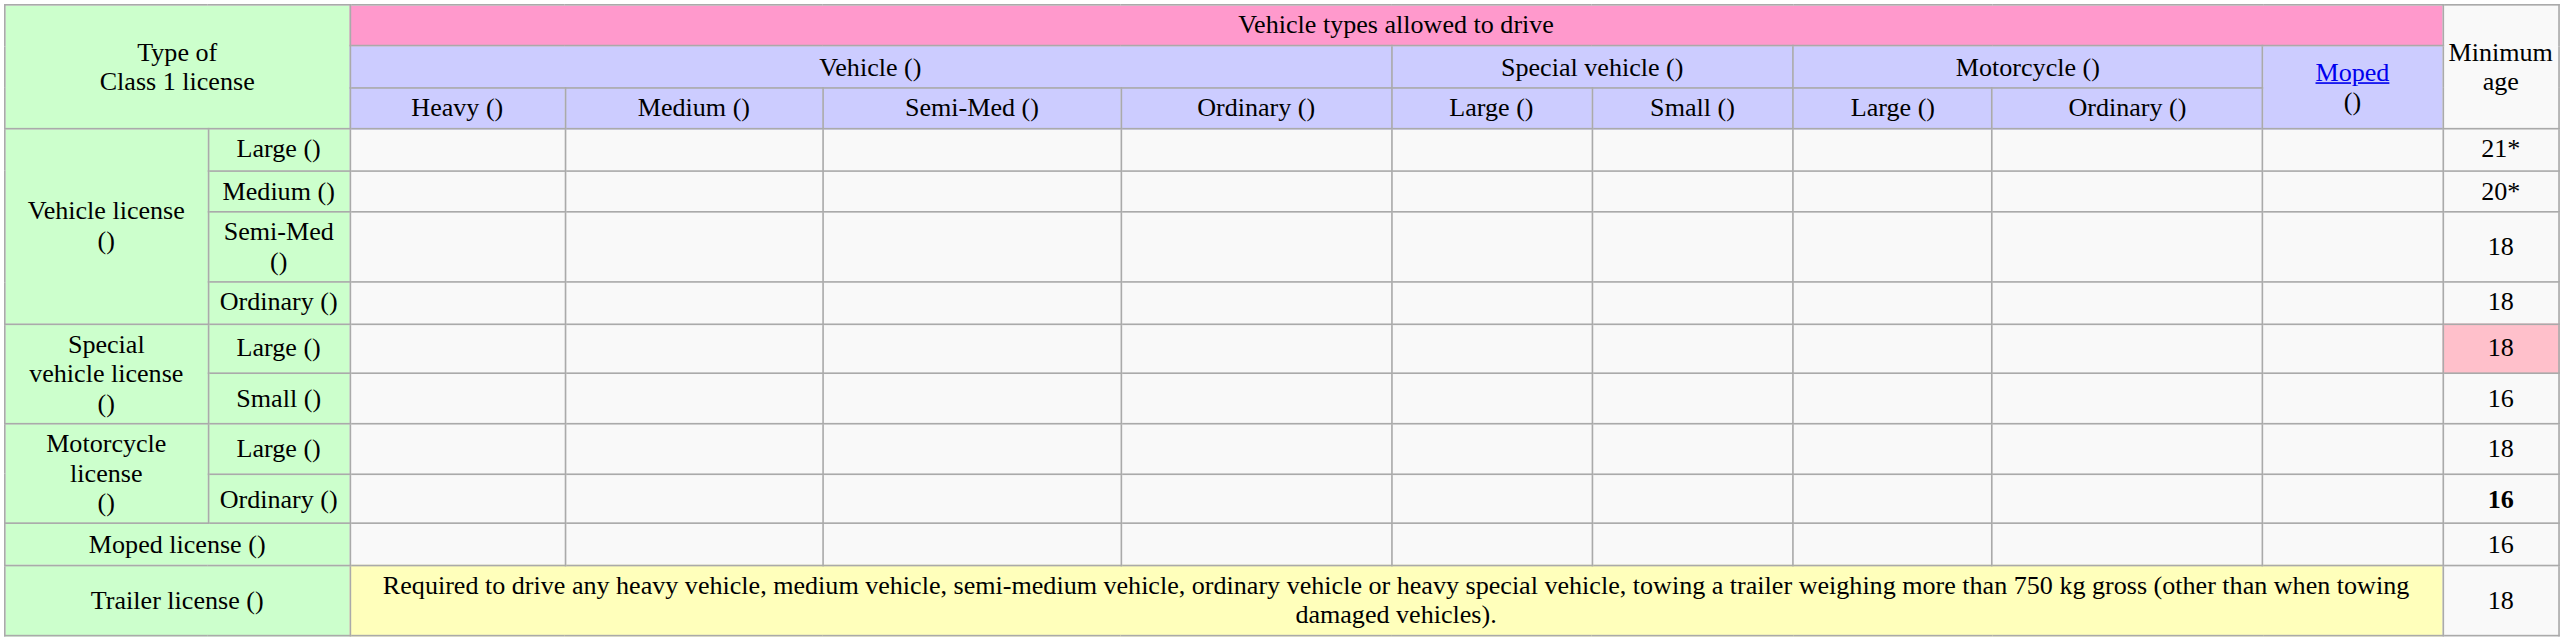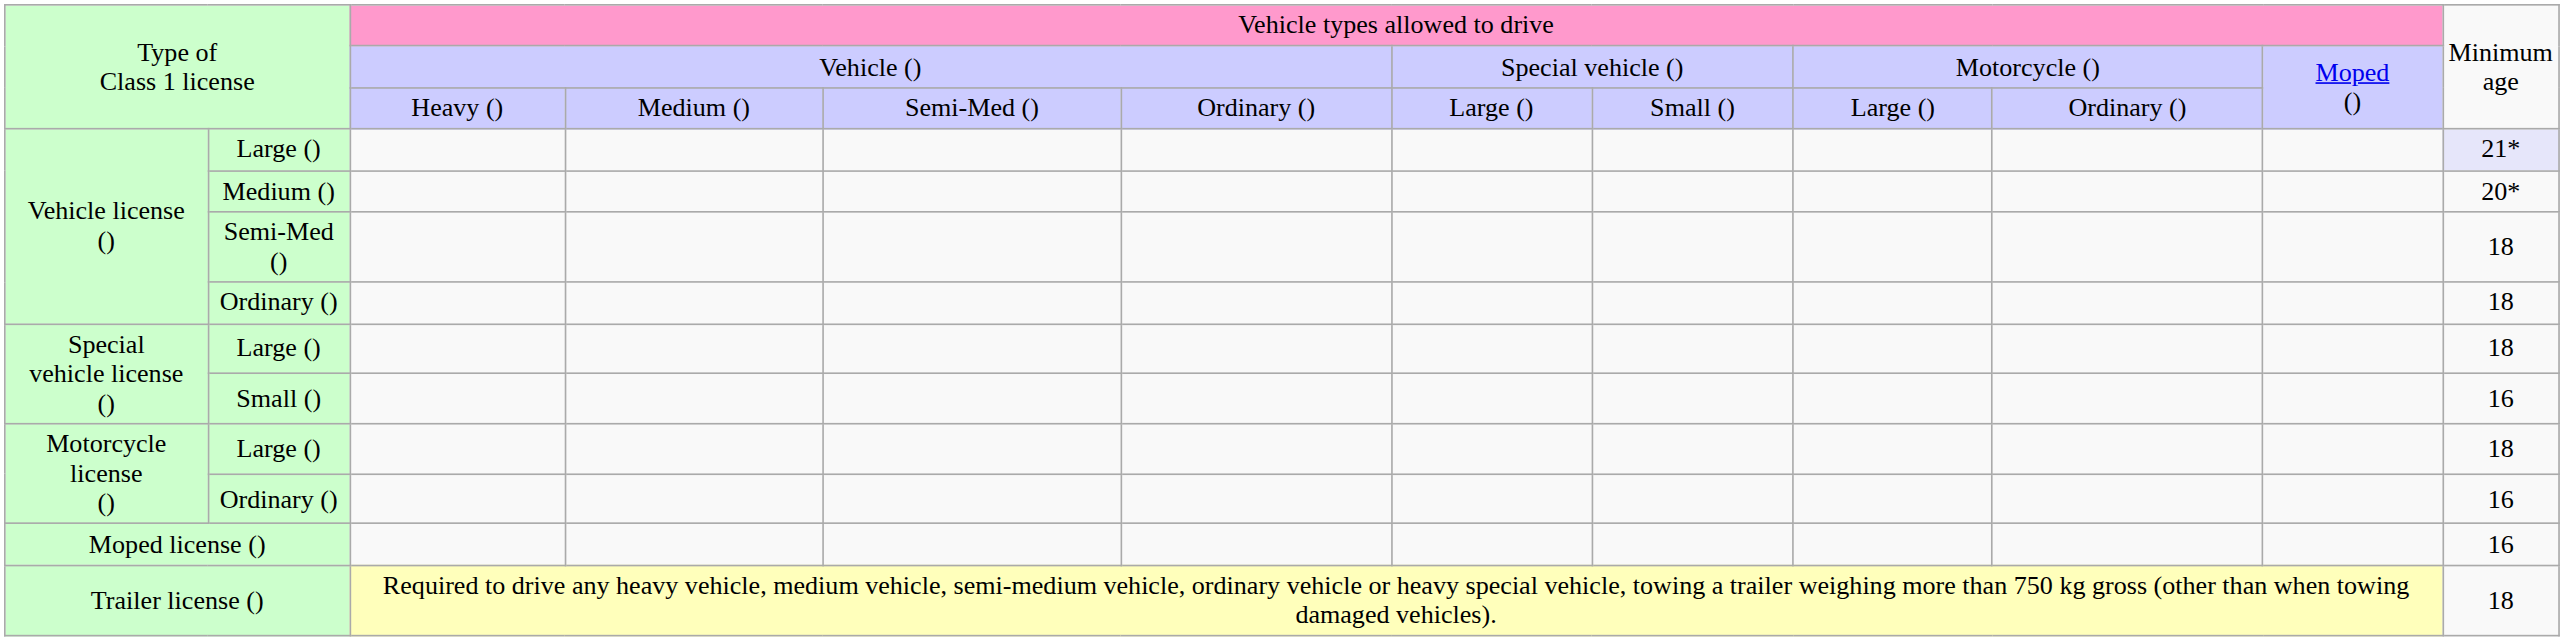Vehicle license () / Large () | column 12: no background -> lavender background
Special vehicle license () / Large () | column 12: pink background -> no background
Motorcycle license () / Ordinary () | column 12: bold -> normal
